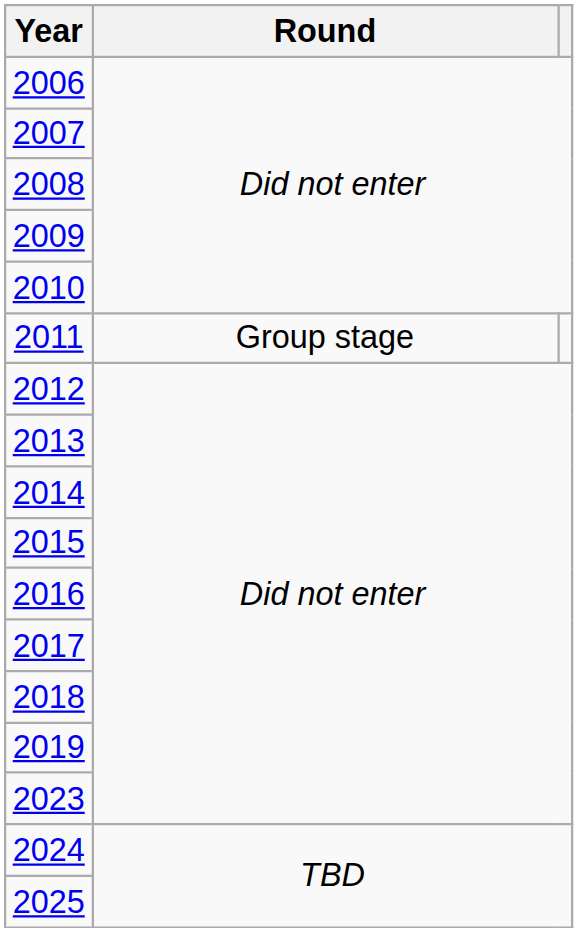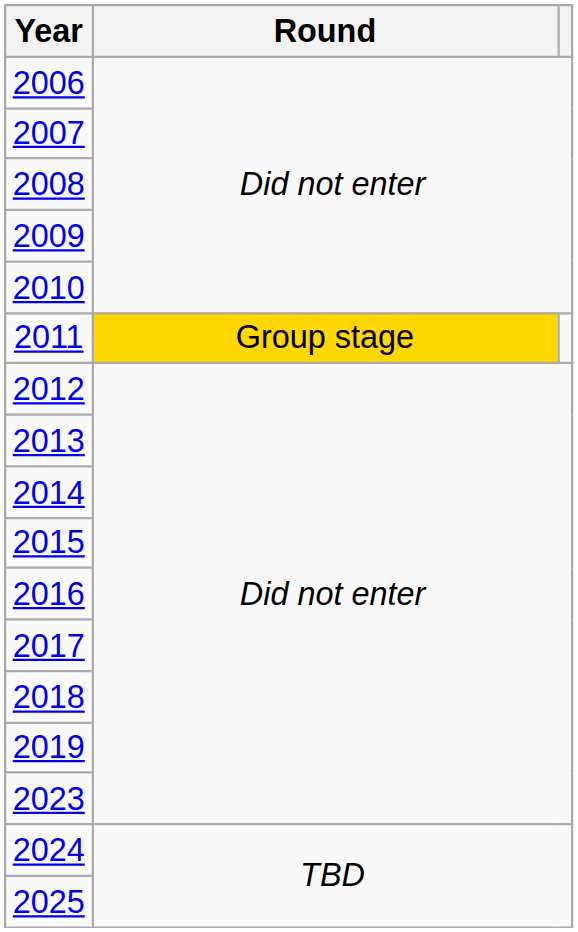2011 | Round: no background -> gold background
